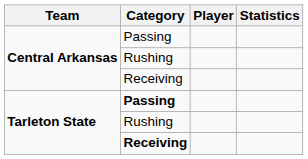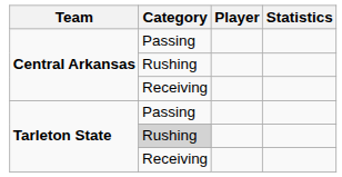Tarleton State / Passing | Category: bold -> normal
Tarleton State / Rushing | Category: no background -> lightgrey background
Tarleton State / Receiving | Category: bold -> normal
